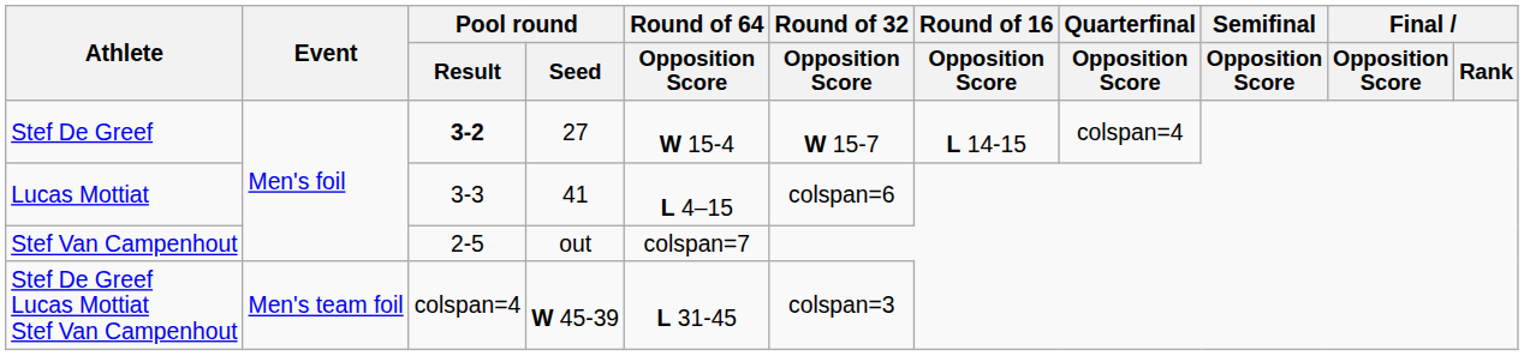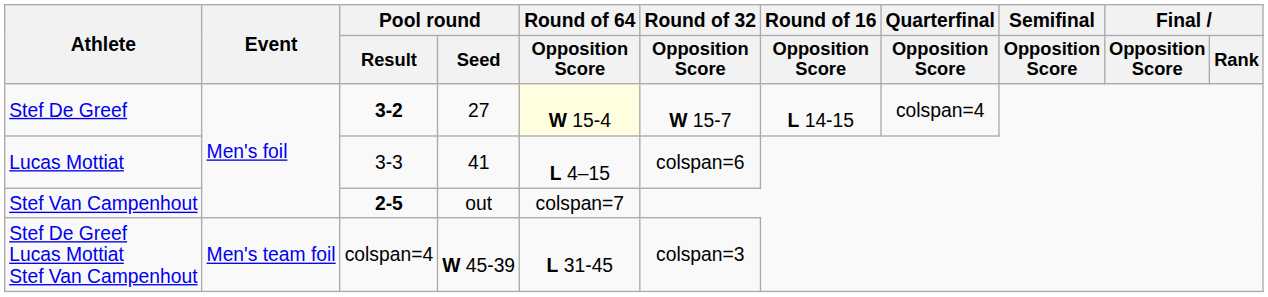Stef De Greef | Round of 64 / Opposition Score: no background -> lightyellow background
Stef Van Campenhout | Pool round / Result: normal -> bold
